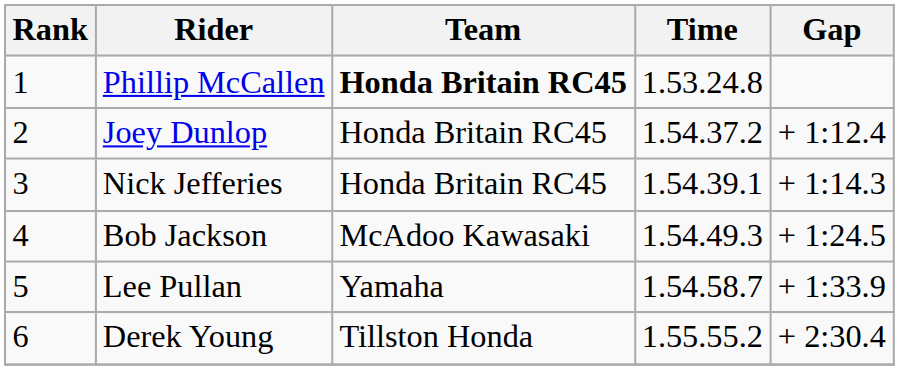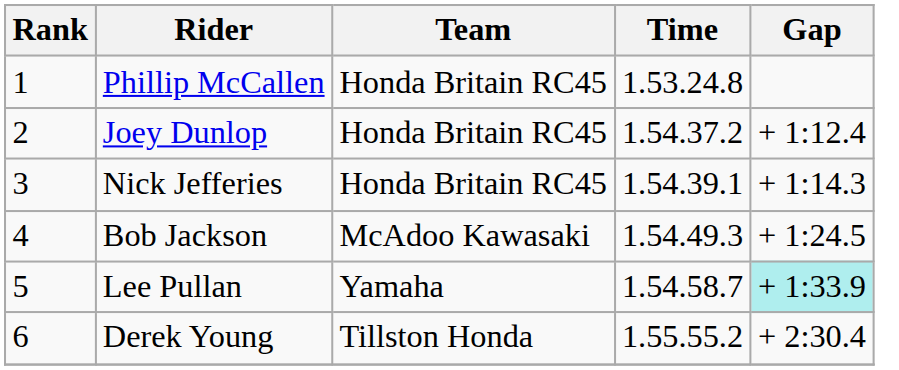Phillip McCallen | Team: bold -> normal
Lee Pullan | Gap: no background -> paleturquoise background
